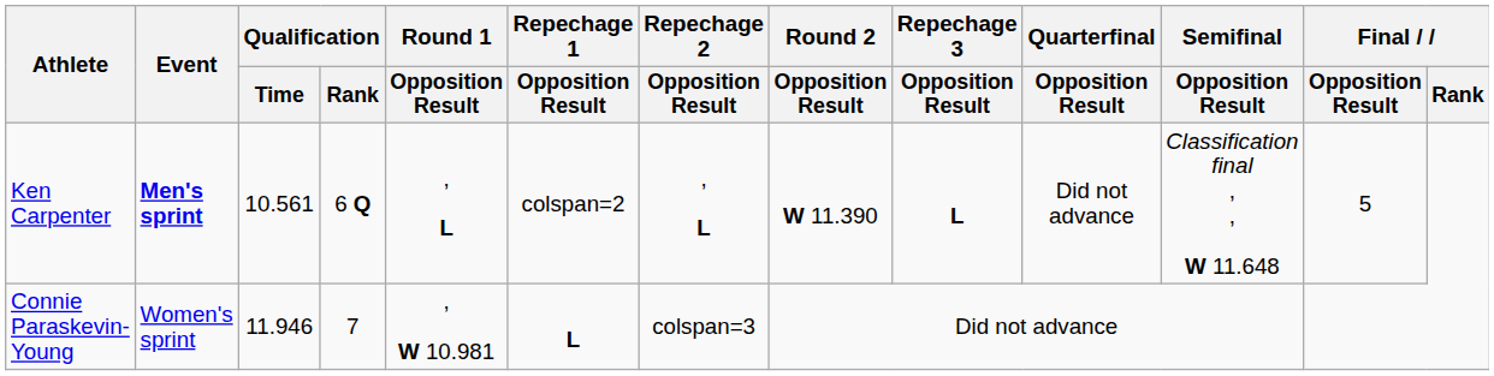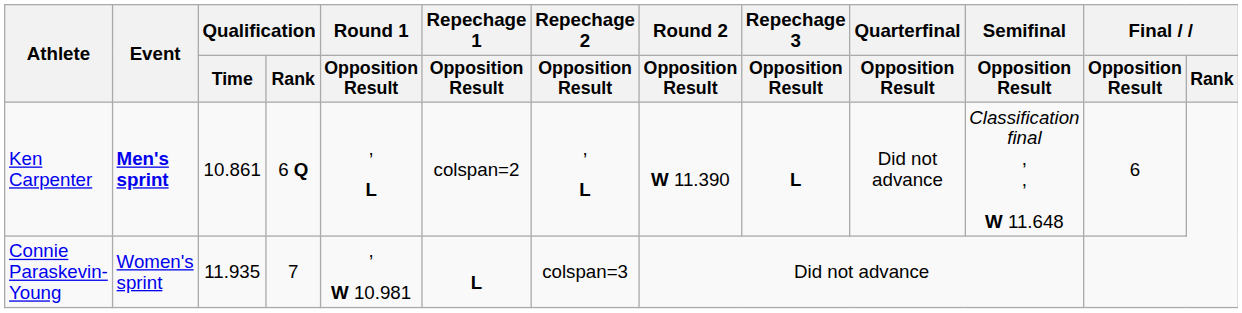Ken Carpenter | Qualification / Time: 10.561 -> 10.861
Ken Carpenter | Final / Opposition Result: 5 -> 6
Connie Paraskevin-Young | Qualification / Time: 11.946 -> 11.935
